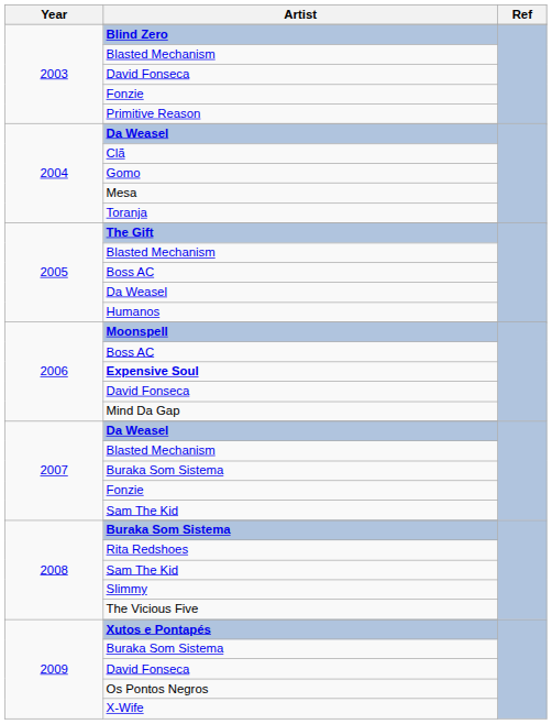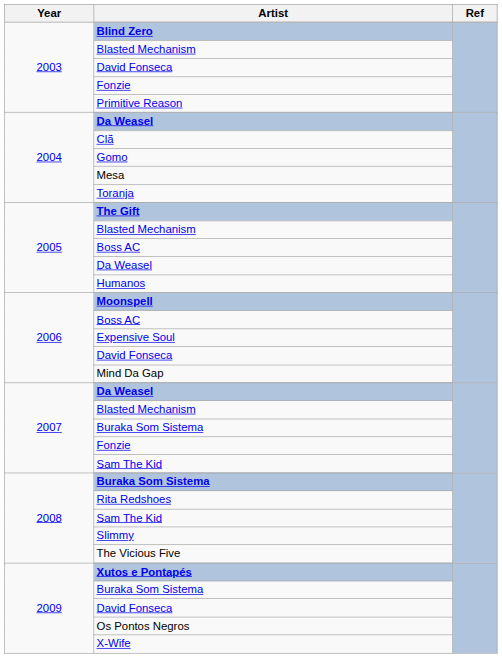Expensive Soul | Artist: bold -> normal
